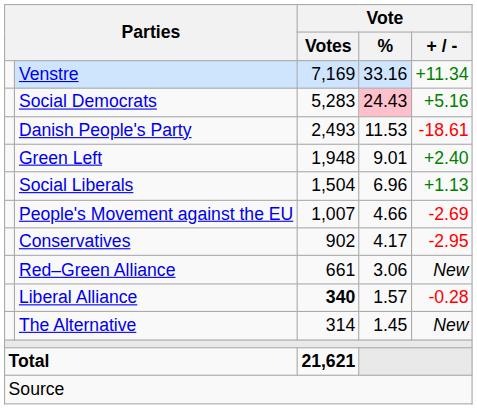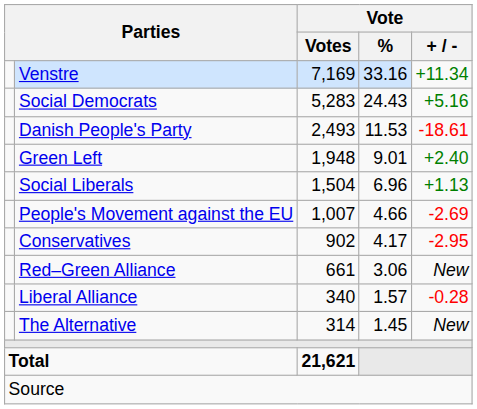Social Democrats | Vote / %: pink background -> no background
Liberal Alliance | Vote / Votes: bold -> normal
